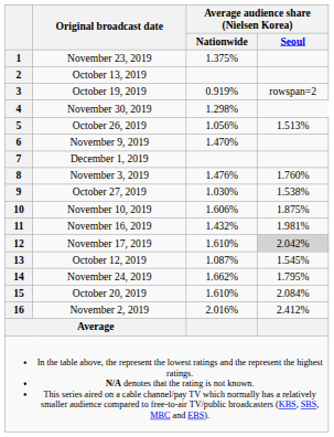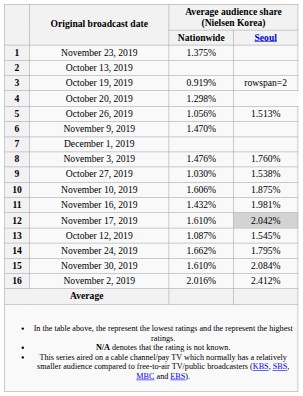4 | Original broadcast date: November 30, 2019 -> October 20, 2019
15 | Original broadcast date: October 20, 2019 -> November 30, 2019
